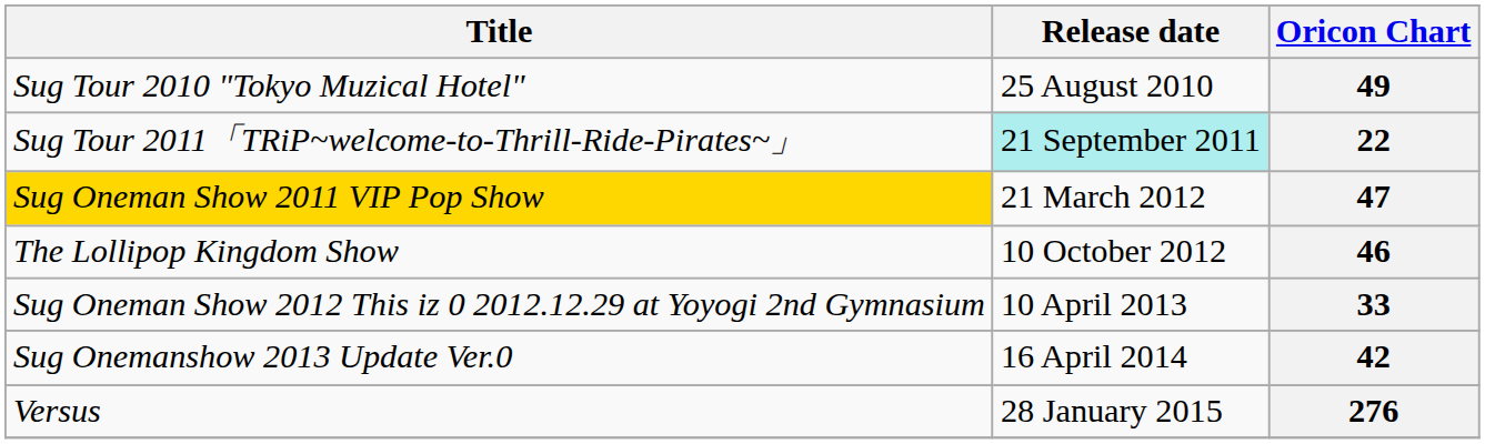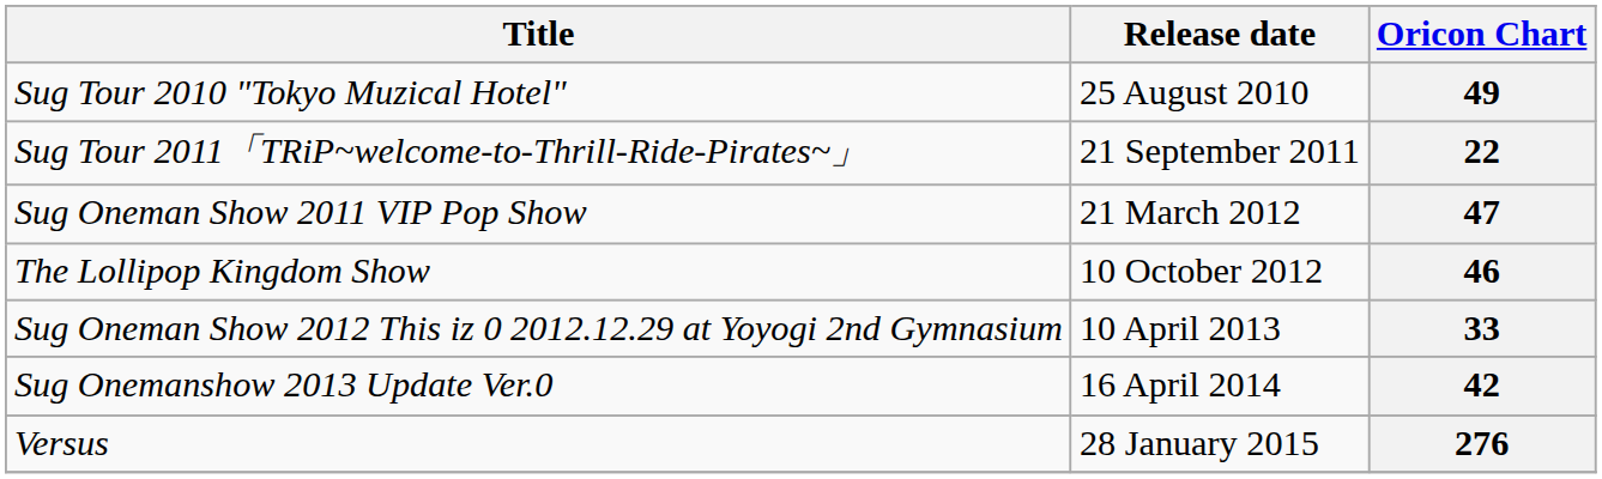22 | Release date: paleturquoise background -> no background
47 | Title: gold background -> no background
